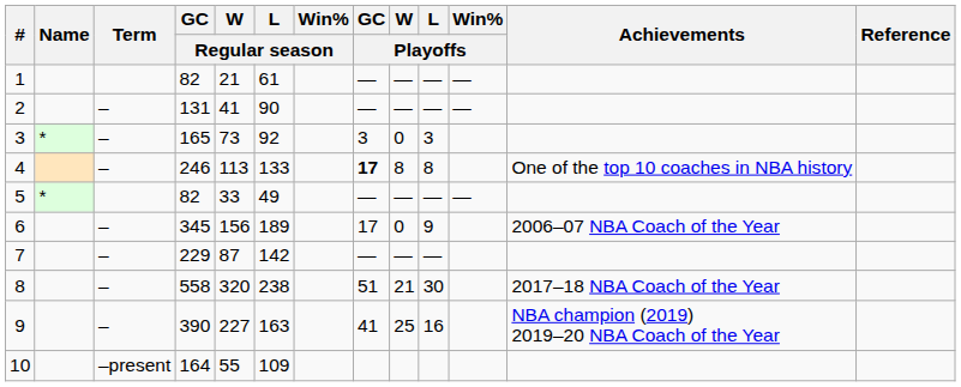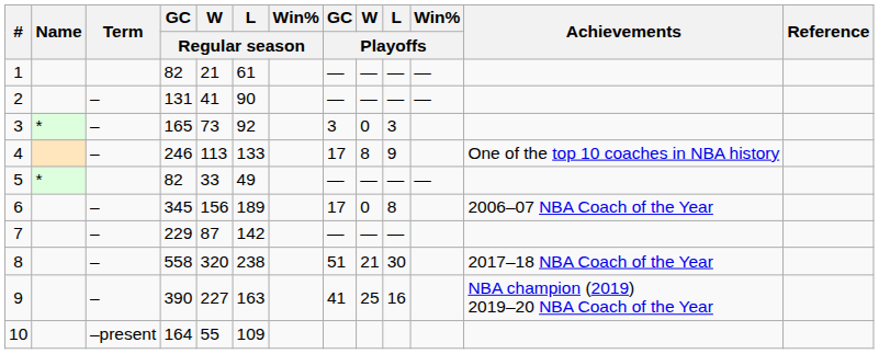4 | GC / Playoffs: bold -> normal
4 | L / Playoffs: 8 -> 9
6 | L / Playoffs: 9 -> 8
